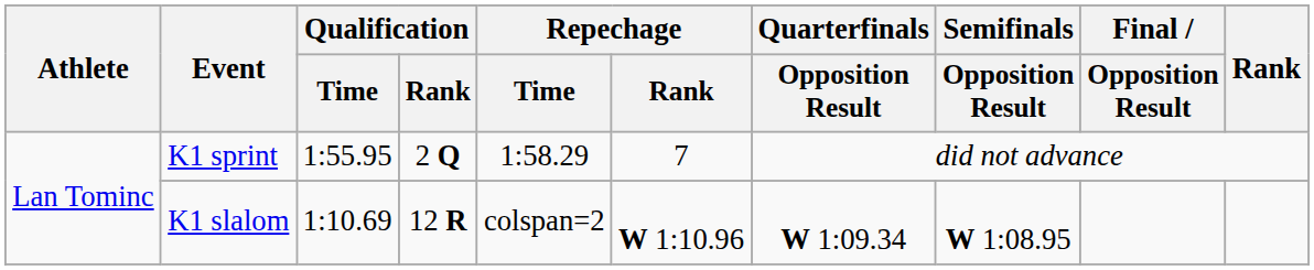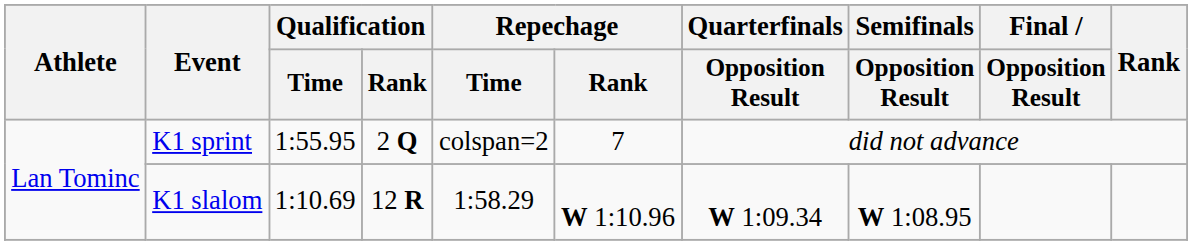K1 sprint | Repechage / Time: 1:58.29 -> colspan=2
K1 slalom | Repechage / Time: colspan=2 -> 1:58.29
